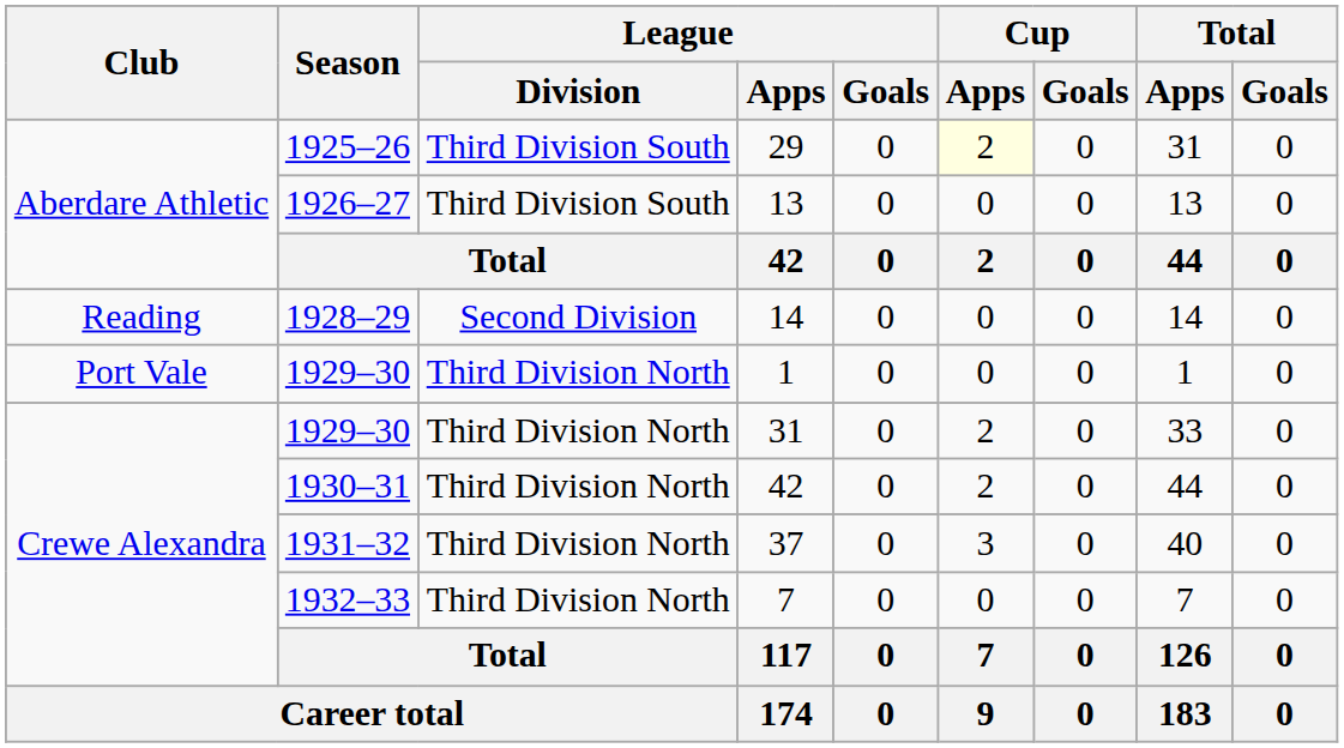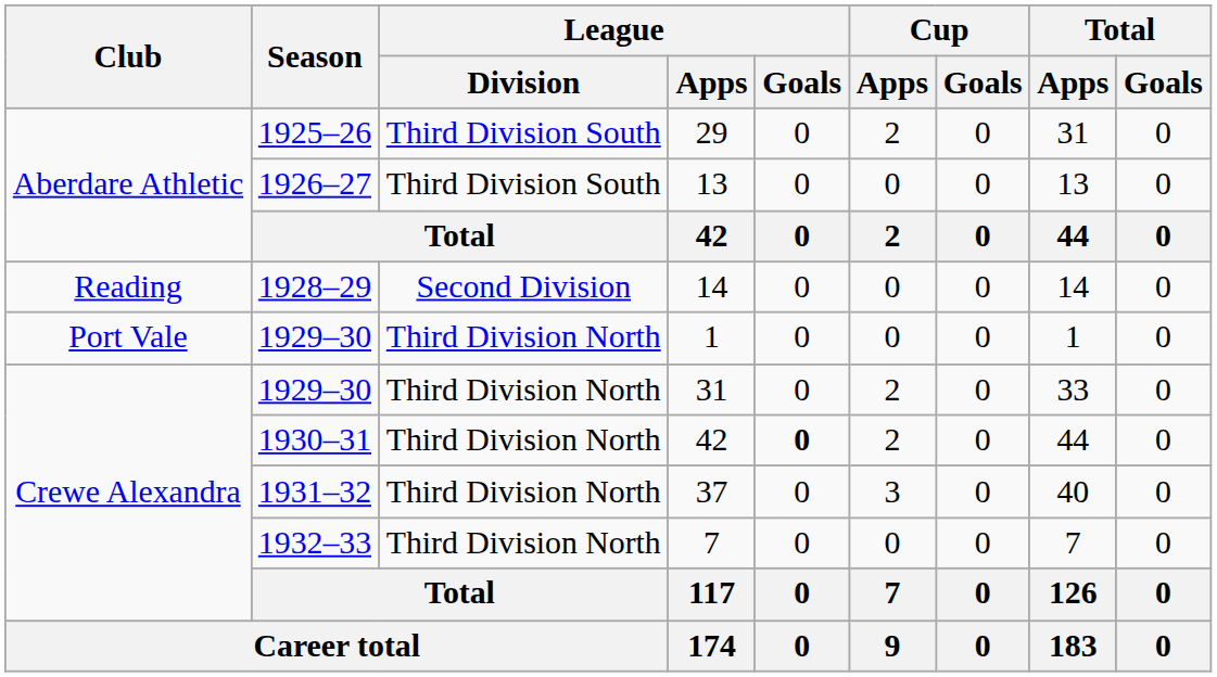29 | Cup / Apps: lightyellow background -> no background
1930–31 / 42 | League / Goals: normal -> bold
